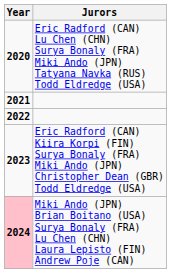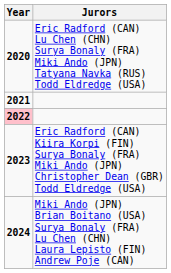2022 | Year: no background -> pink background
2024 | Year: pink background -> no background
